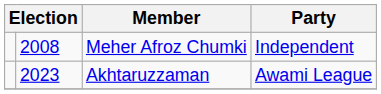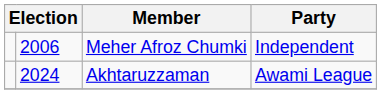Meher Afroz Chumki | column 2: 2008 -> 2006
Akhtaruzzaman | column 2: 2023 -> 2024
